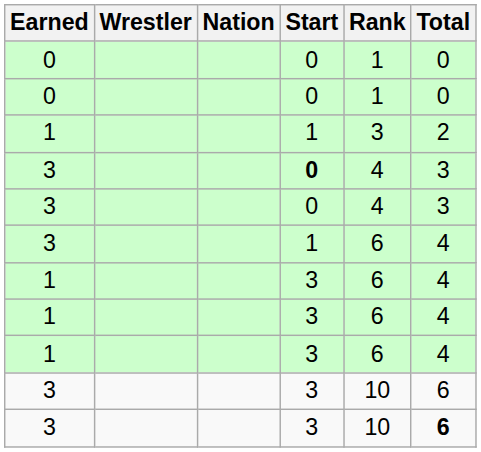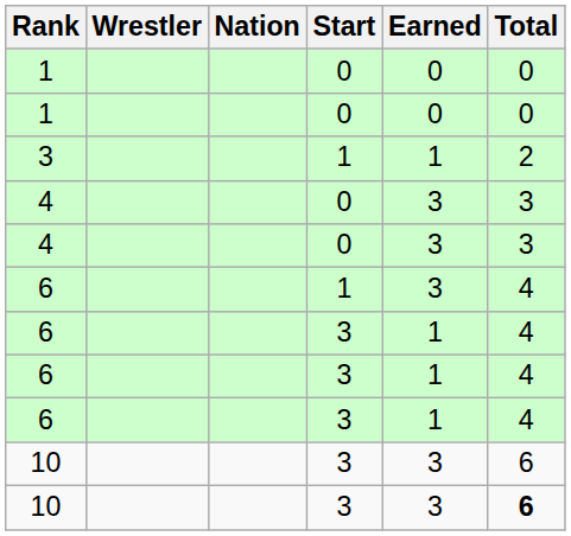columns swapped: Rank <-> Earned
row 5 | Start: bold -> normal
